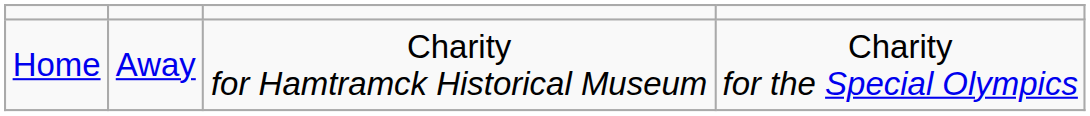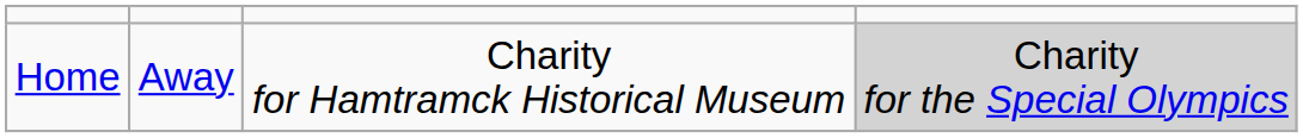Home | column 4: no background -> lightgrey background
